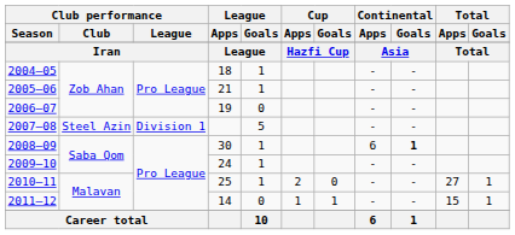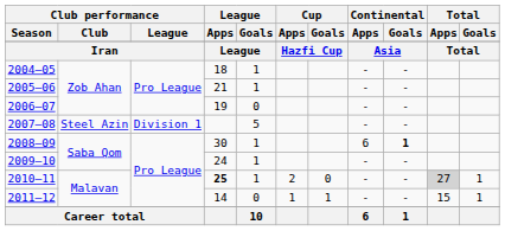2010–11 | League / Apps: normal -> bold
2010–11 | Total / Apps: no background -> lightgrey background
